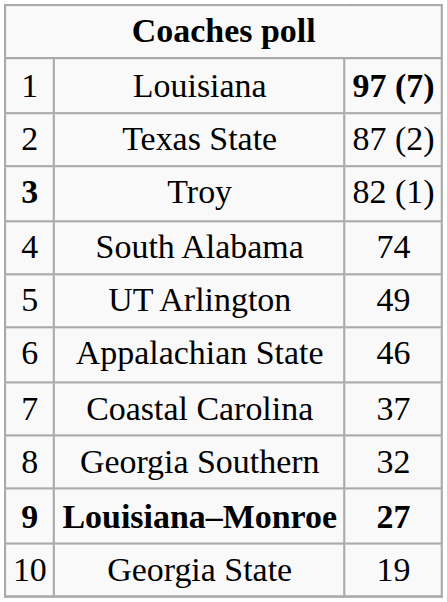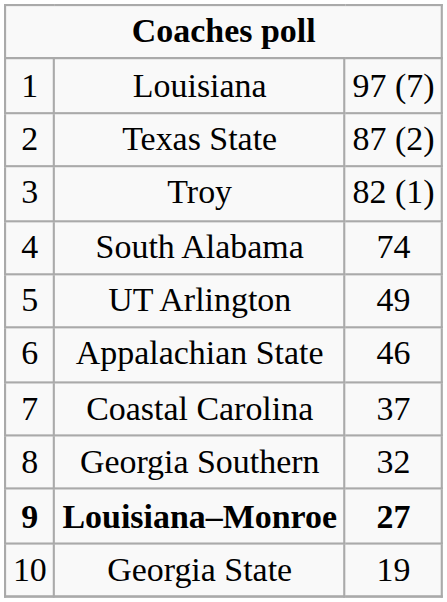Louisiana | column 3: bold -> normal
Troy | column 1: bold -> normal
